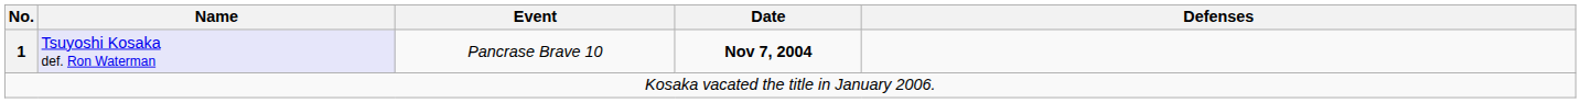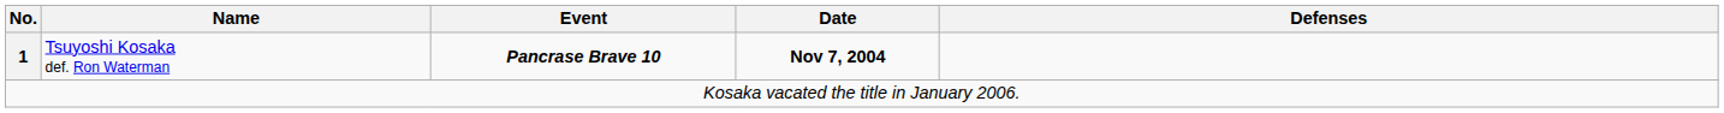1 | Name: lavender background -> no background
1 | Event: normal -> bold
